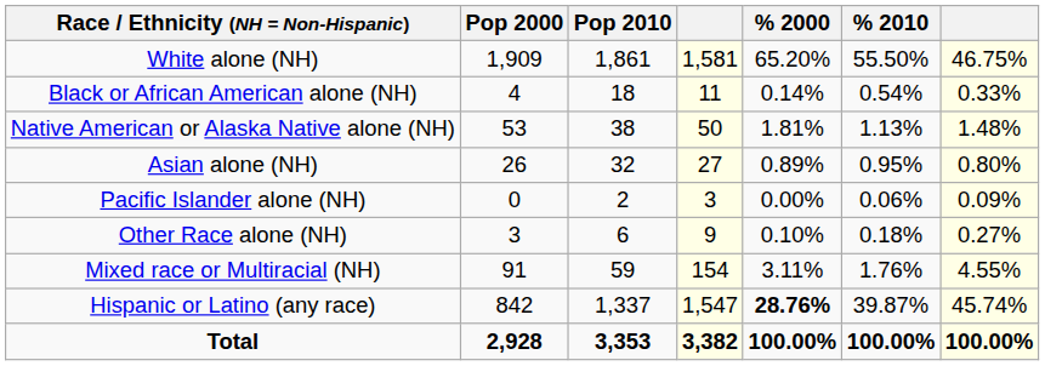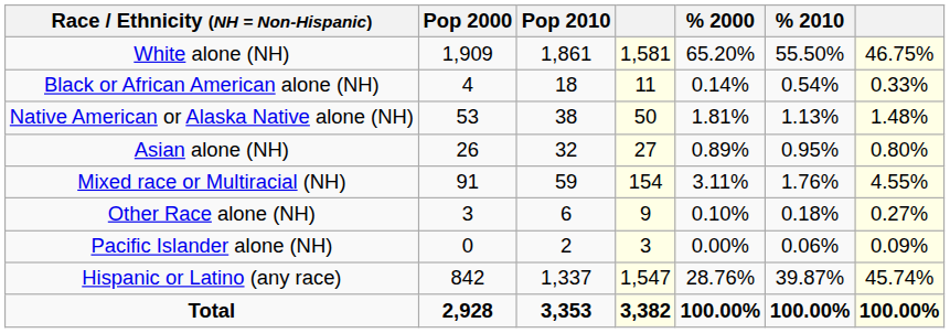rows swapped: Pacific Islander alone (NH) <-> Mixed race or Multiracial (NH)
Hispanic or Latino (any race) | % 2000: bold -> normal
